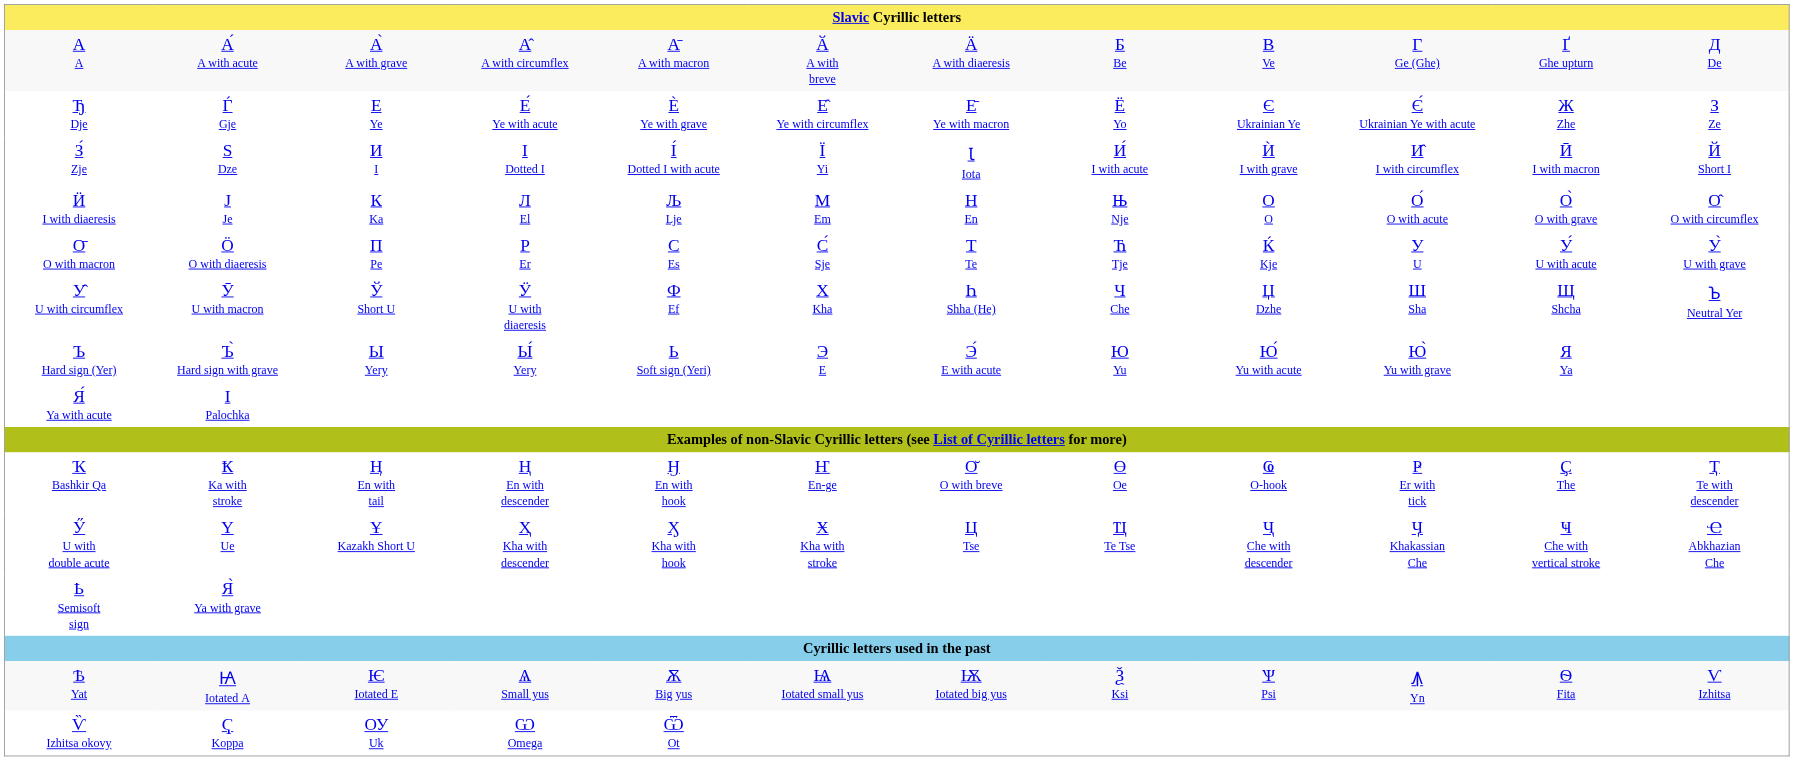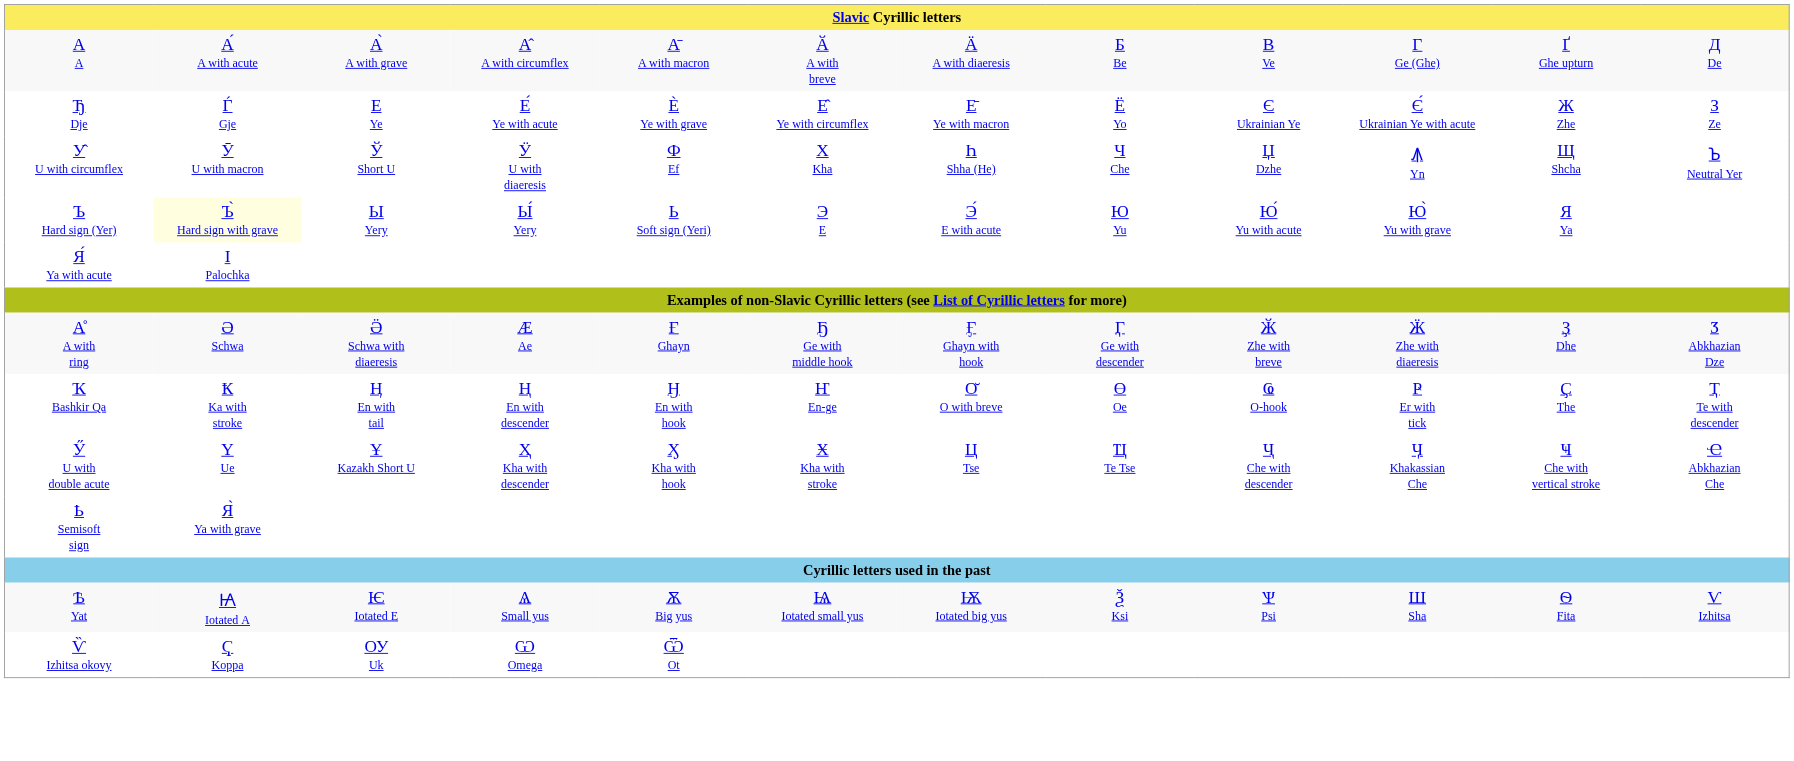- row: З́ Zje | Ѕ Dze | И I | І Dotted I | І́ Dotted I with acute | Ї Yi | Ꙇ Iota | И́ I with acute | Ѝ I with grave | И̂ I with circumflex | Ӣ I with macron | Й Short I
- row: Ӥ I with diaeresis | Ј Je | К Ka | Л El | Љ Lje | М Em | Н En | Њ Nje | О O | О́ O with acute | О̀ O with grave | О̂ O with circumflex
- row: О̄ O with macron | Ӧ O with diaeresis | П Pe | Р Er | С Es | С́ Sje | Т Te | Ћ Tje | Ќ Kje | У U | У́ U with acute | У̀ U with grave
У̂ U with circumflex | column 10: Ш Sha -> Ꙟ Yn
Ъ Hard sign (Yer) | column 2: no background -> lightyellow background
+ row: А̊ A with ring | Ә Schwa | Ӛ Schwa with diaeresis | Ӕ Ae | Ғ Ghayn | Ҕ Ge with middle hook | Ӻ Ghayn with hook | Ӷ Ge with descender | Ӂ Zhe with breve | Ӝ Zhe with diaeresis | Ҙ Dhe | Ӡ Abkhazian Dze
Ѣ Yat | column 10: Ꙟ Yn -> Ш Sha
